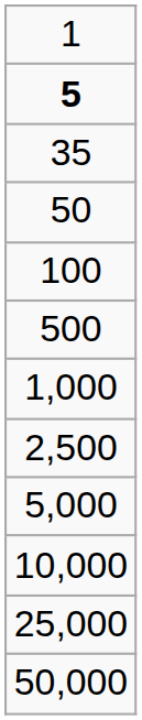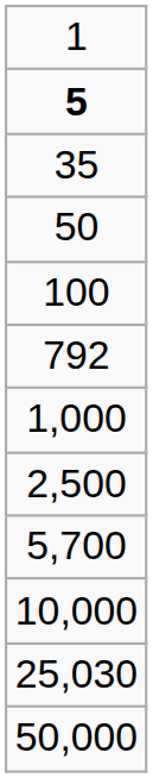row 6 | column 1: 500 -> 792
row 9 | column 1: 5,000 -> 5,700
row 11 | column 1: 25,000 -> 25,030
